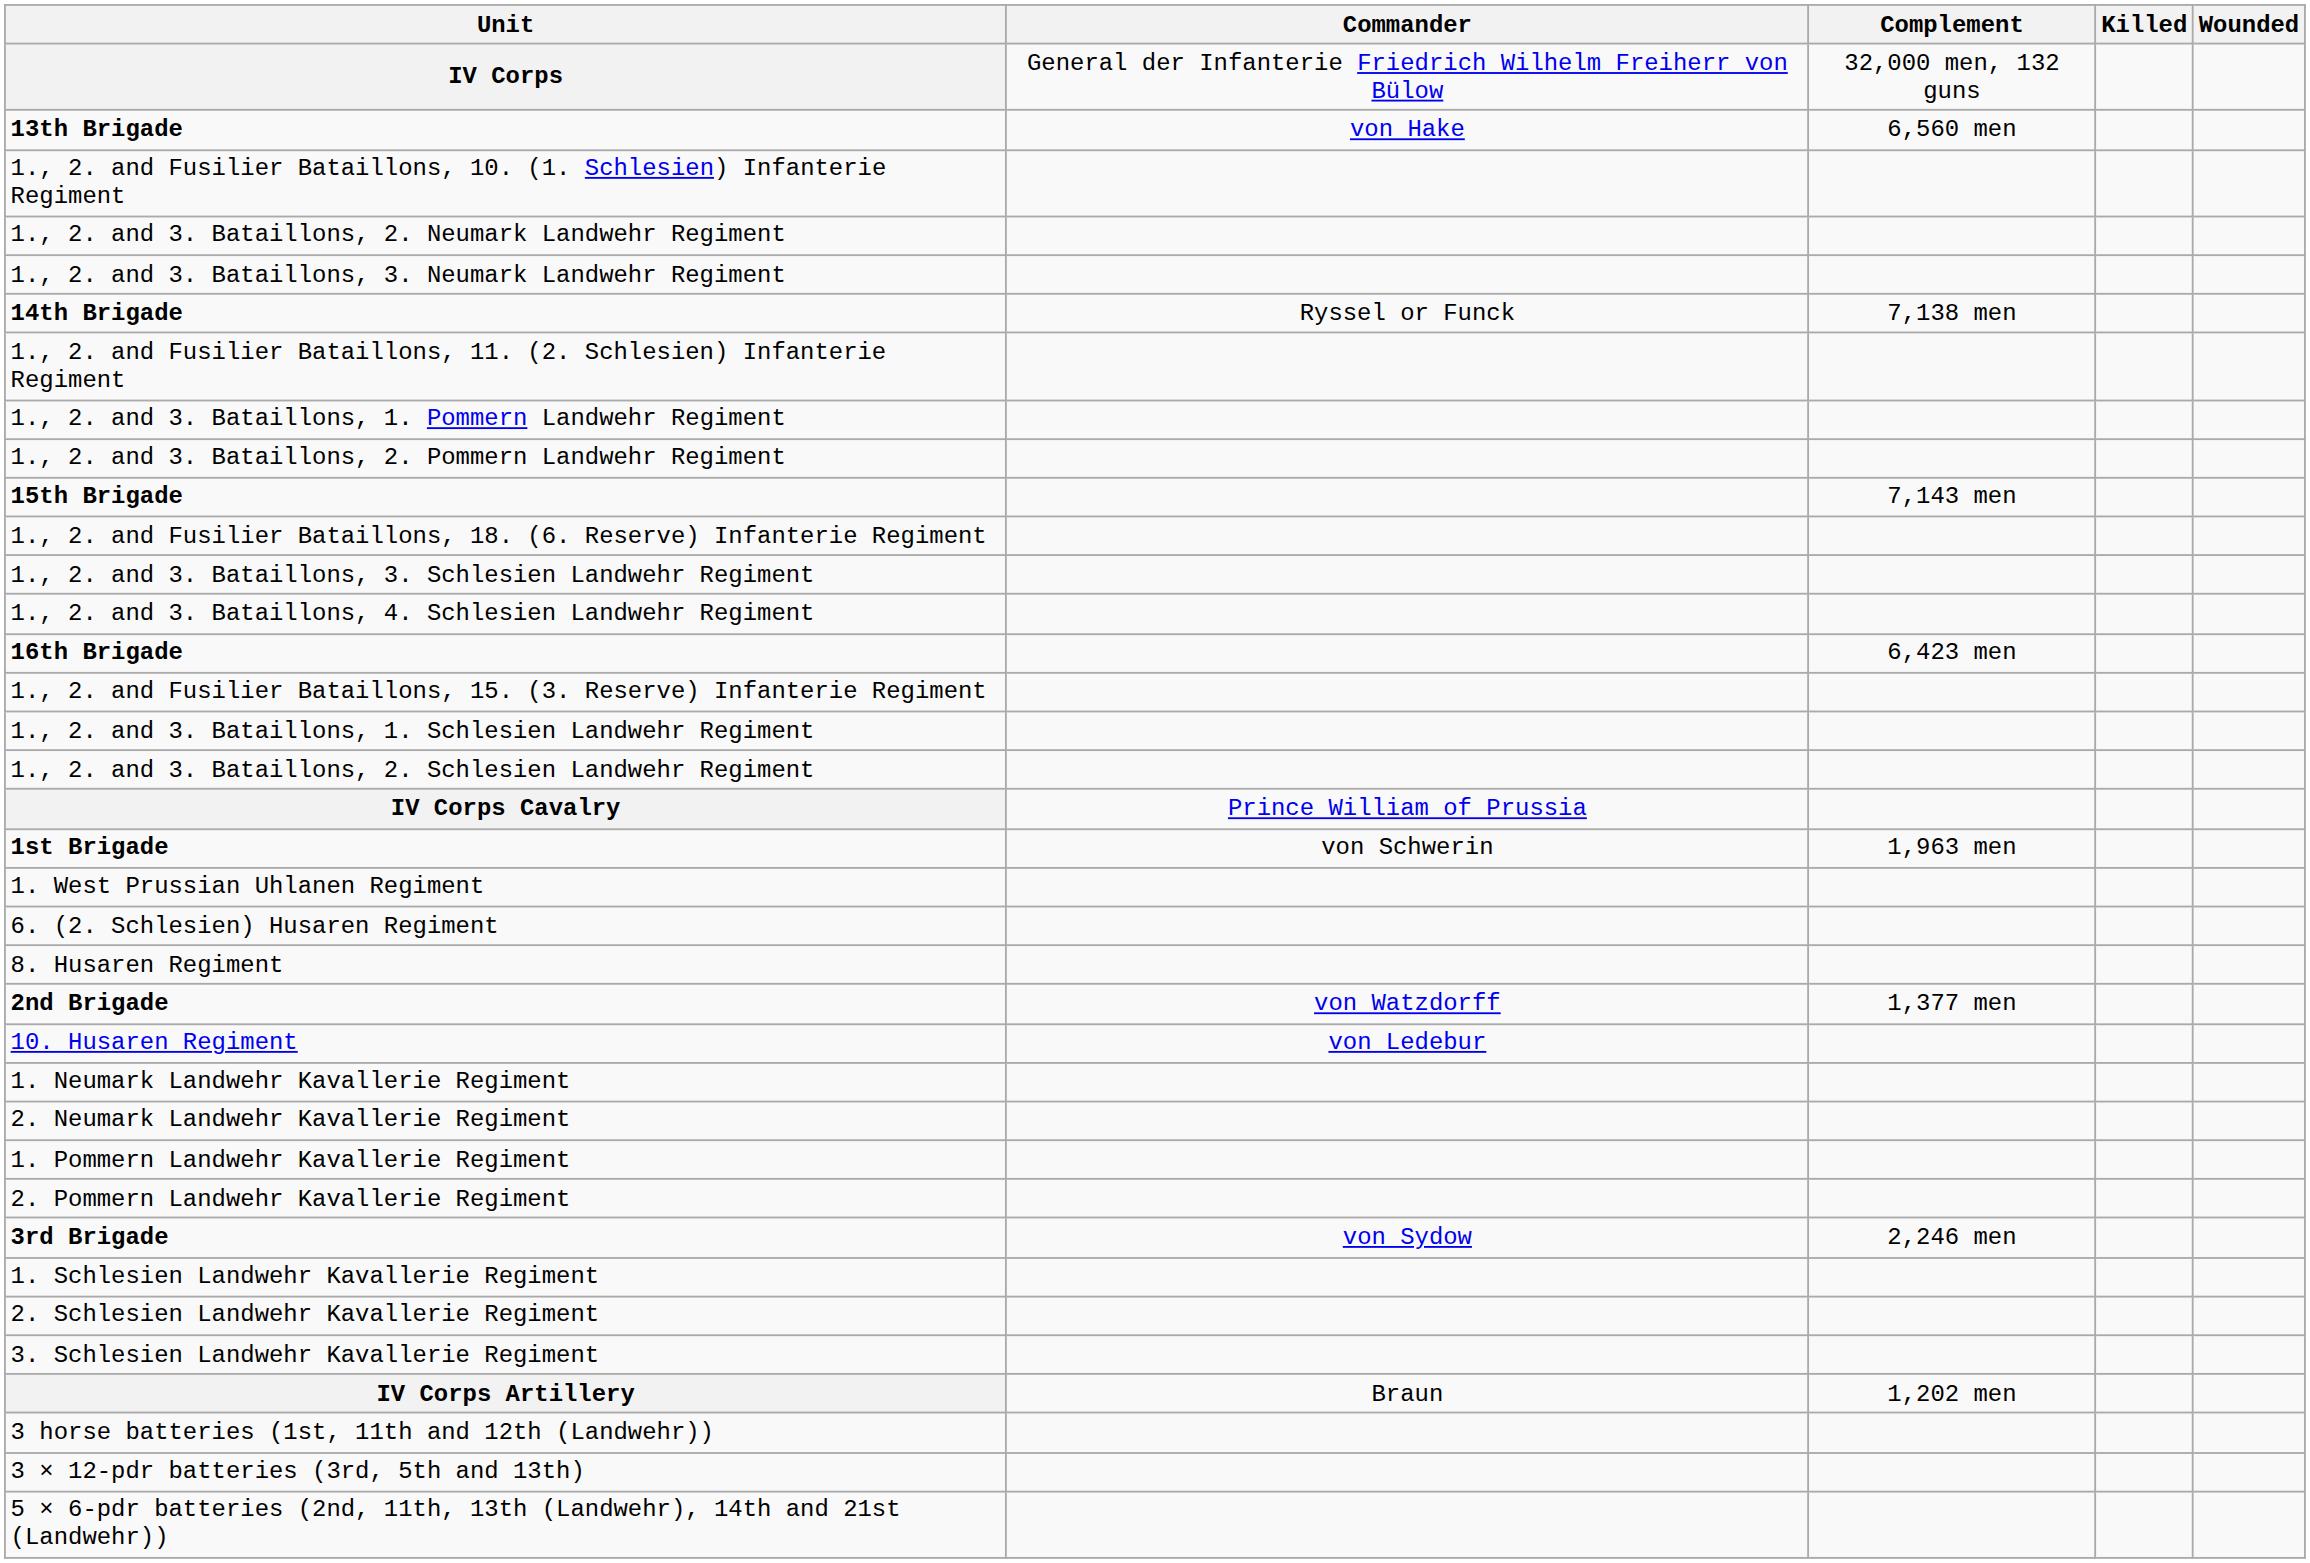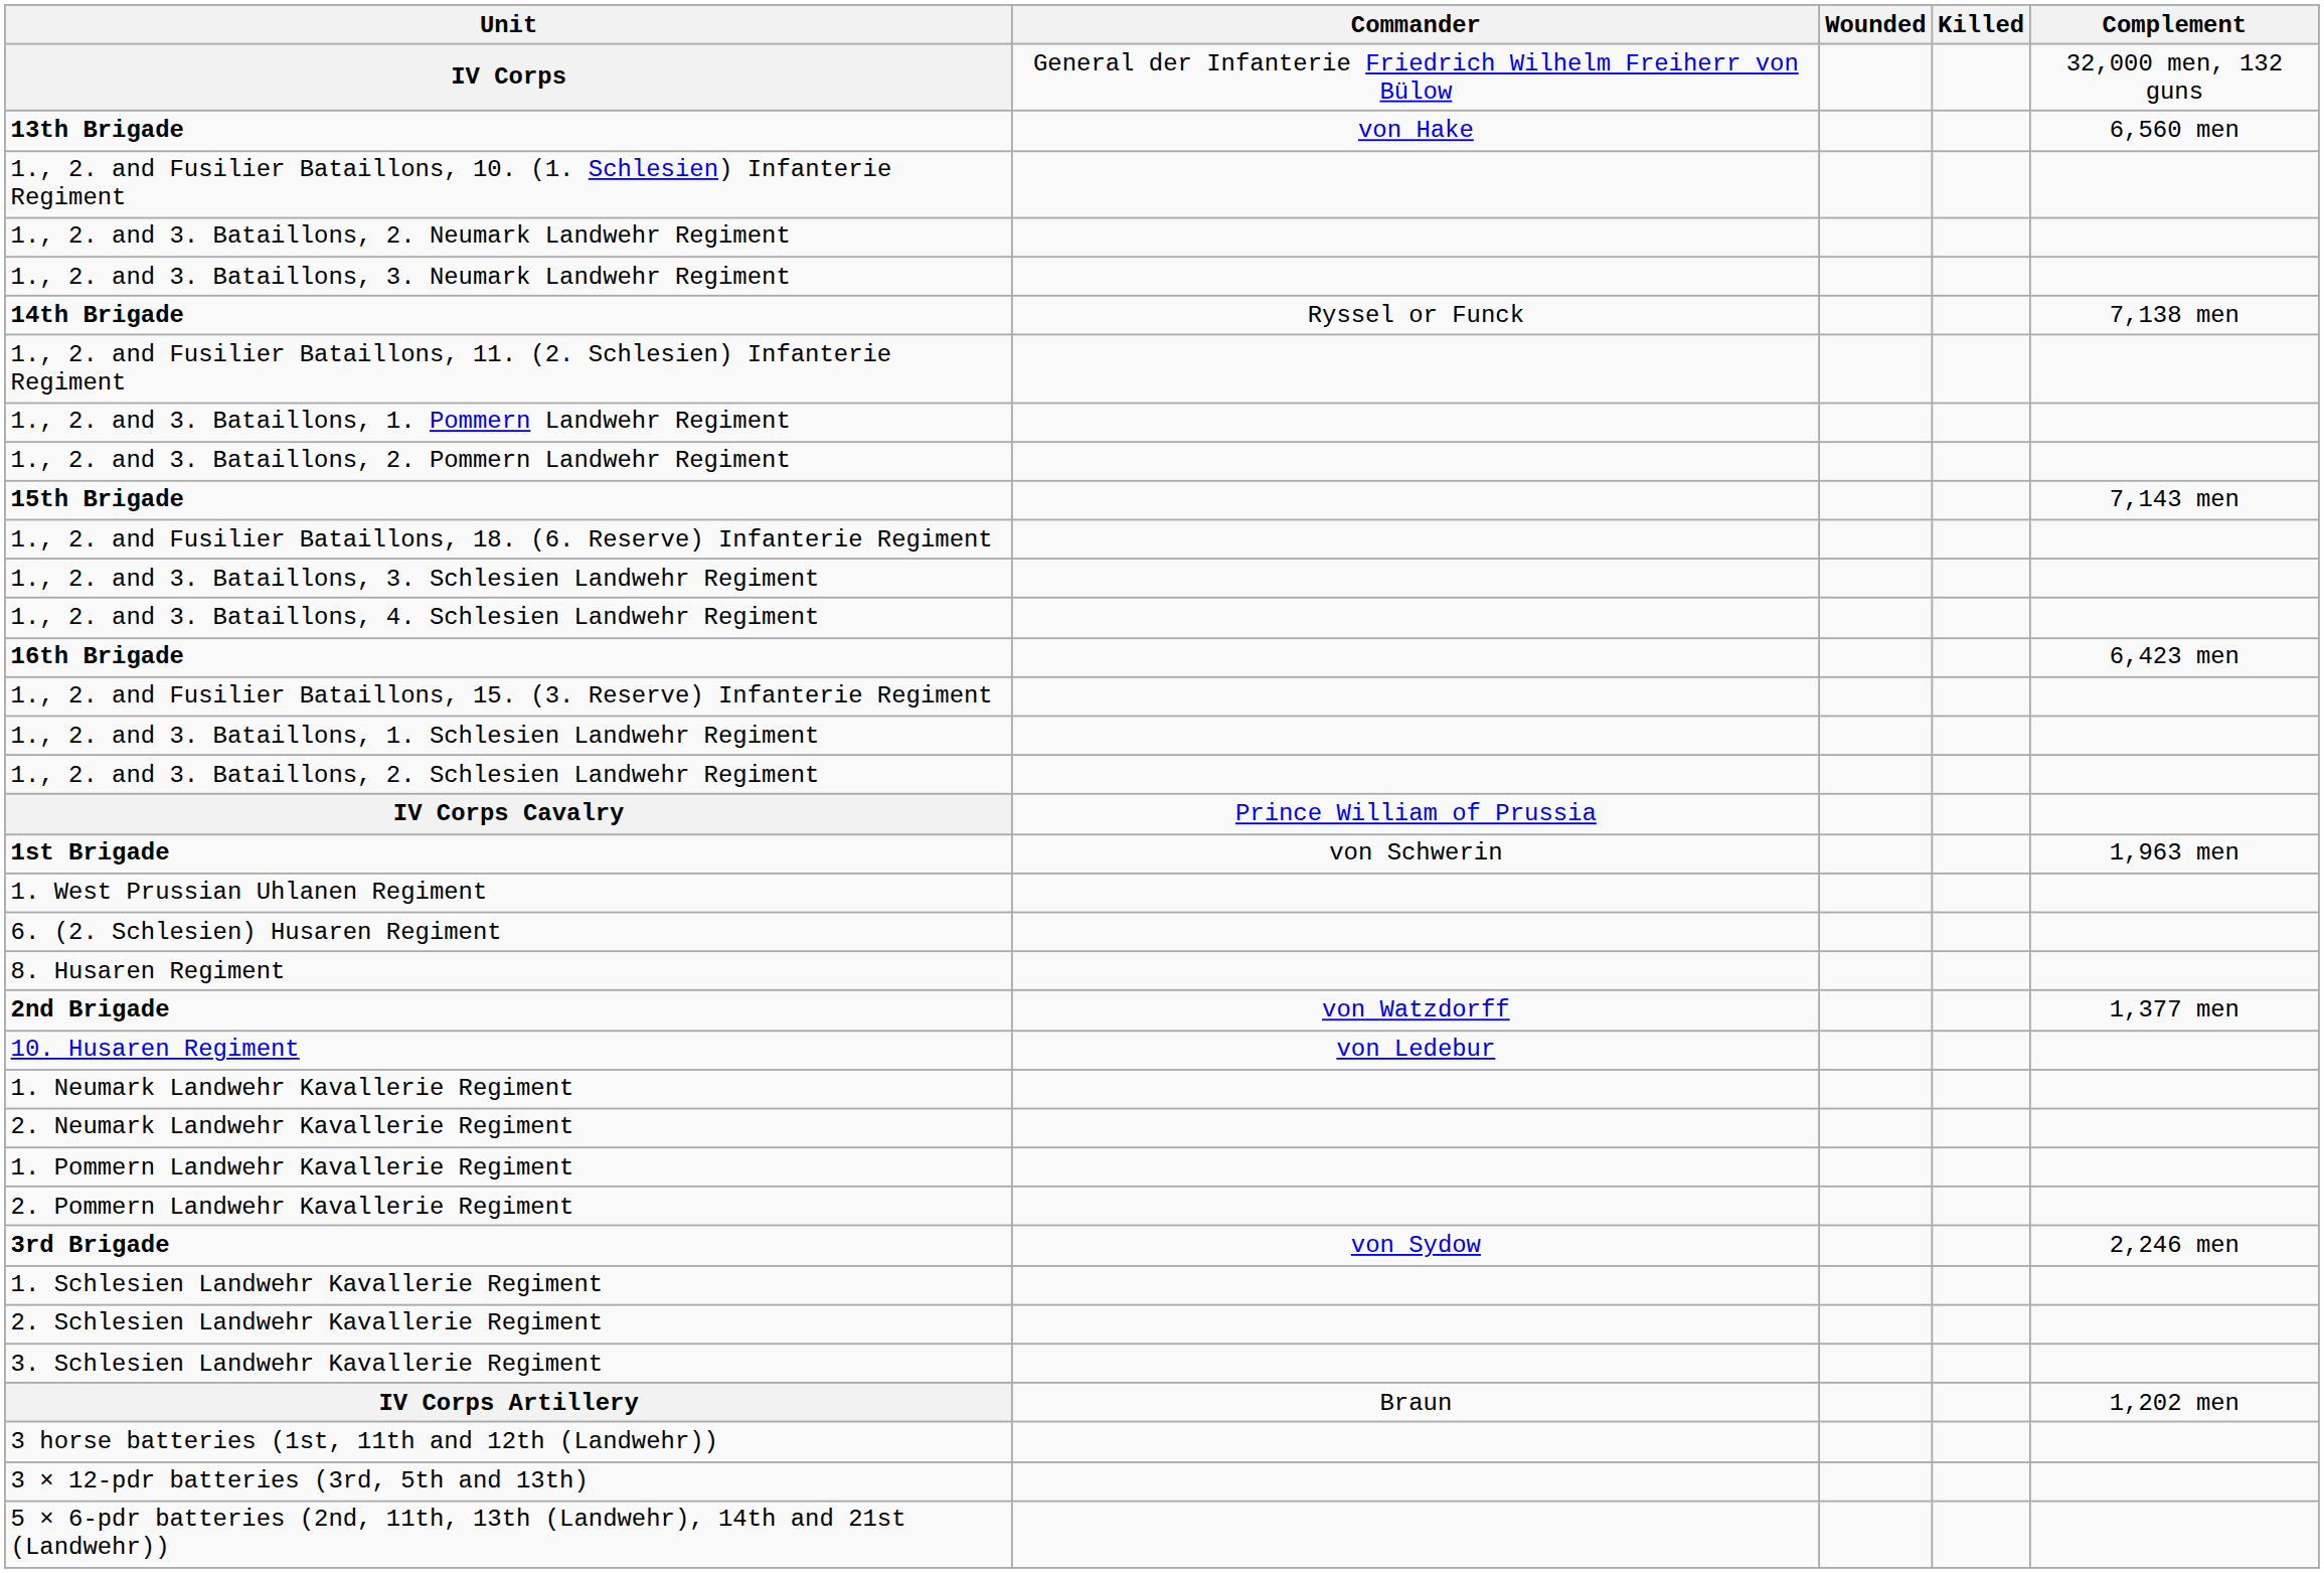columns swapped: Complement <-> Wounded
